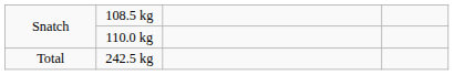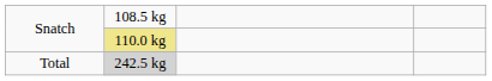Snatch / 110.0 kg | column 2: no background -> khaki background
Total | column 2: no background -> lightgrey background
